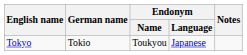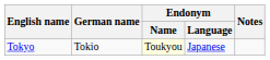Tokyo | Endonym / Name: no background -> lightyellow background
